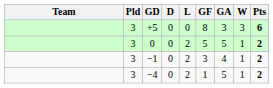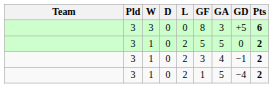columns swapped: W <-> GD
